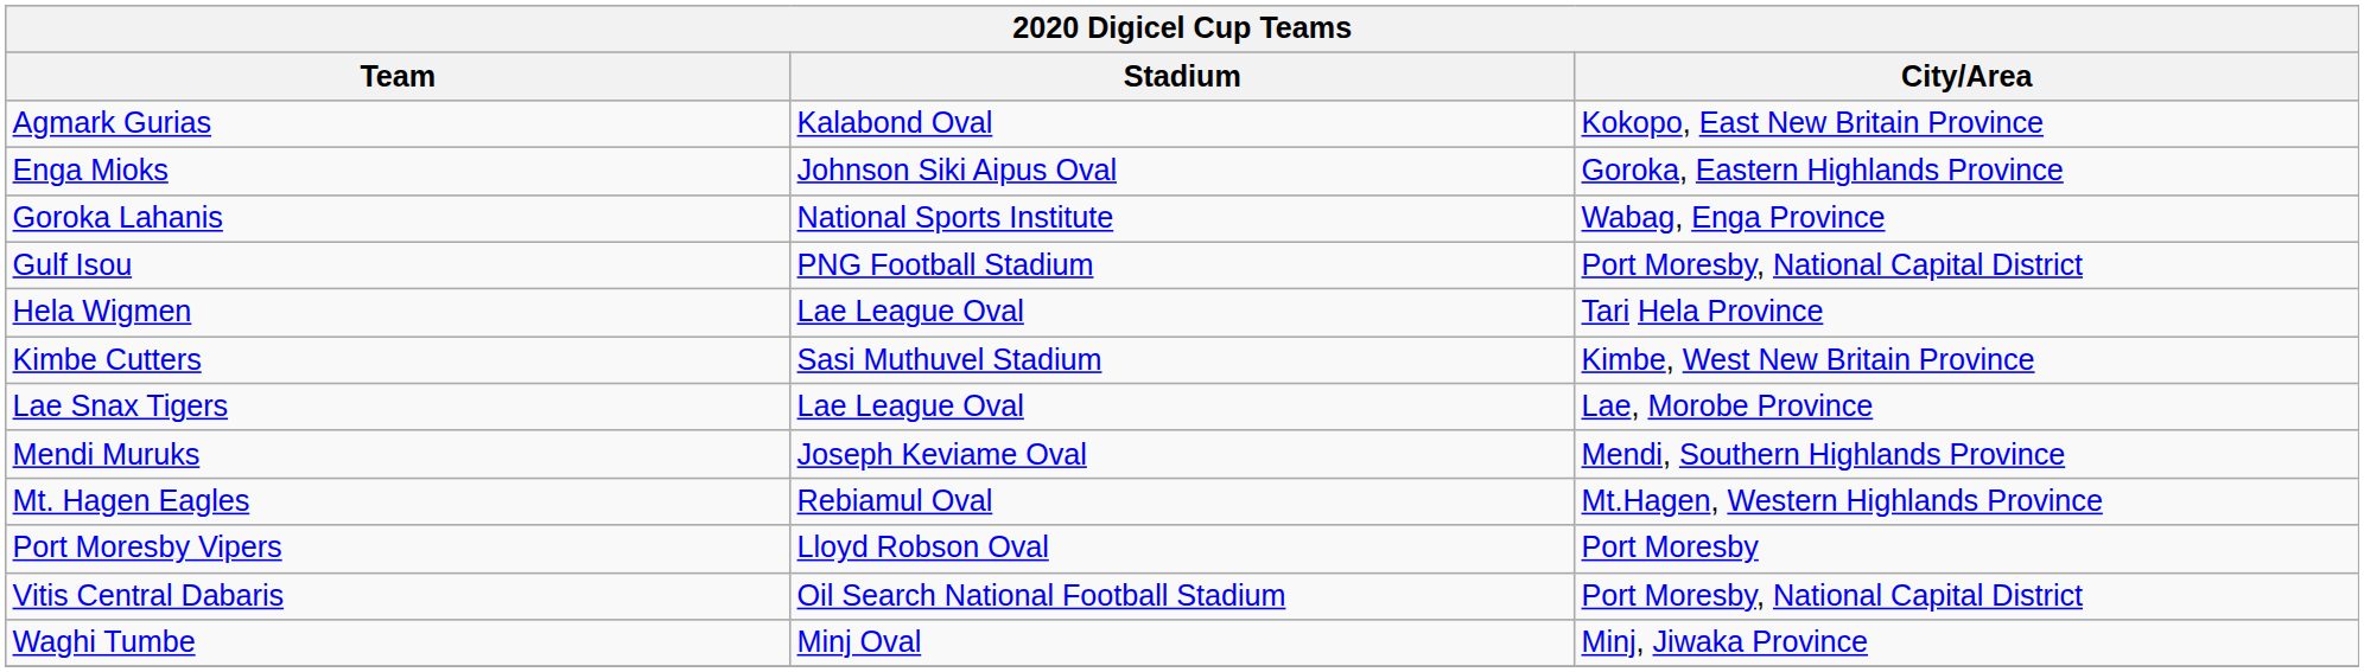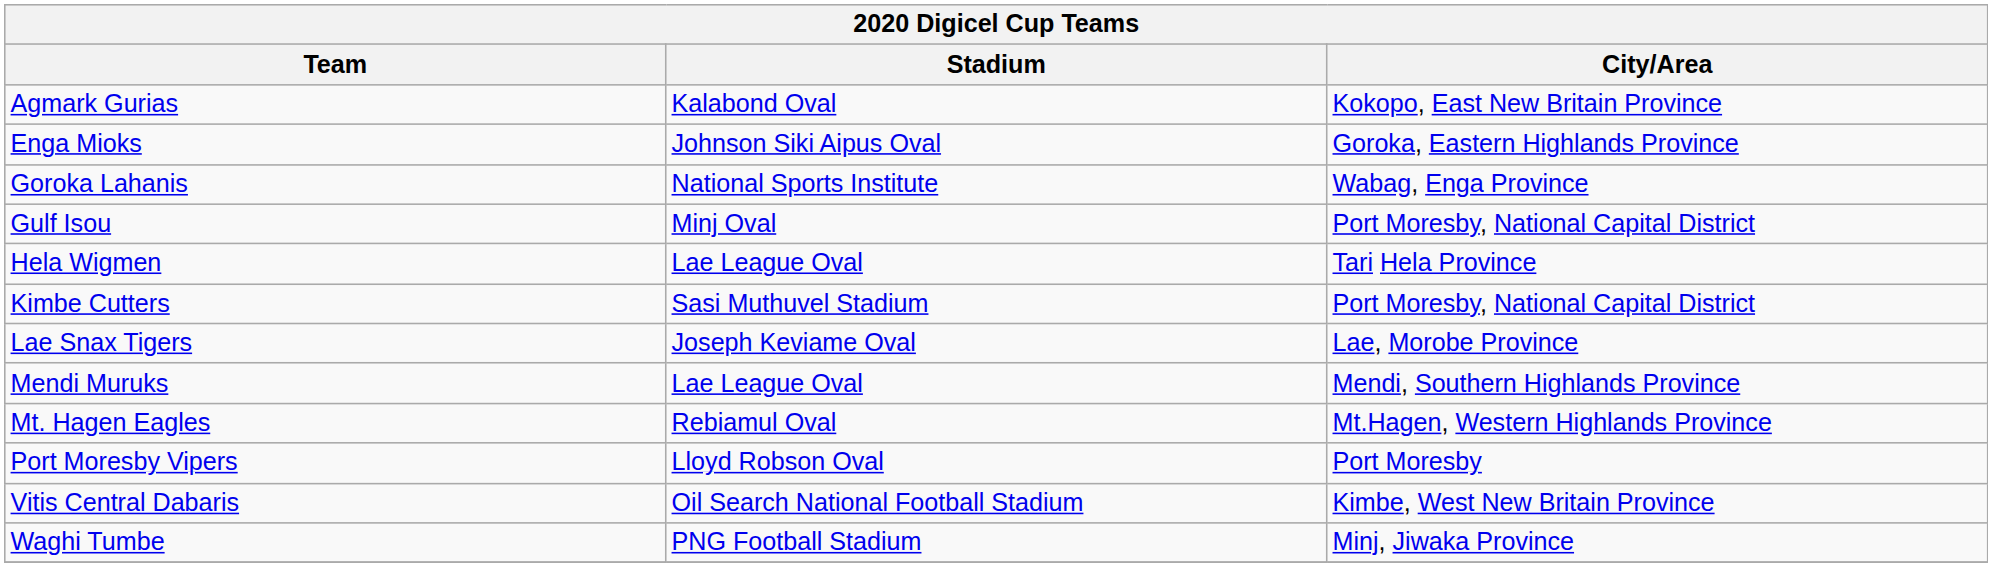Gulf Isou | Stadium: PNG Football Stadium -> Minj Oval
Kimbe Cutters | City/Area: Kimbe, West New Britain Province -> Port Moresby, National Capital District
Lae Snax Tigers | Stadium: Lae League Oval -> Joseph Keviame Oval
Mendi Muruks | Stadium: Joseph Keviame Oval -> Lae League Oval
Vitis Central Dabaris | City/Area: Port Moresby, National Capital District -> Kimbe, West New Britain Province
Waghi Tumbe | Stadium: Minj Oval -> PNG Football Stadium
